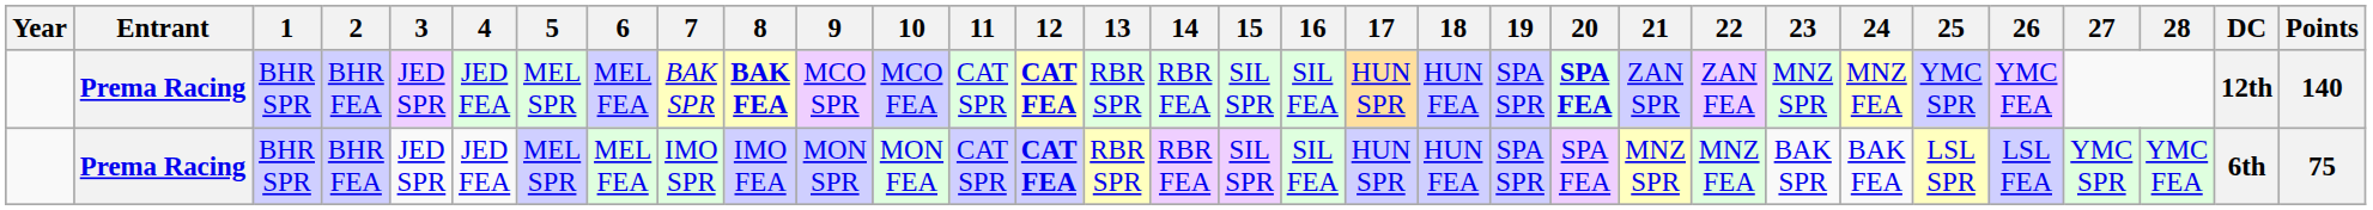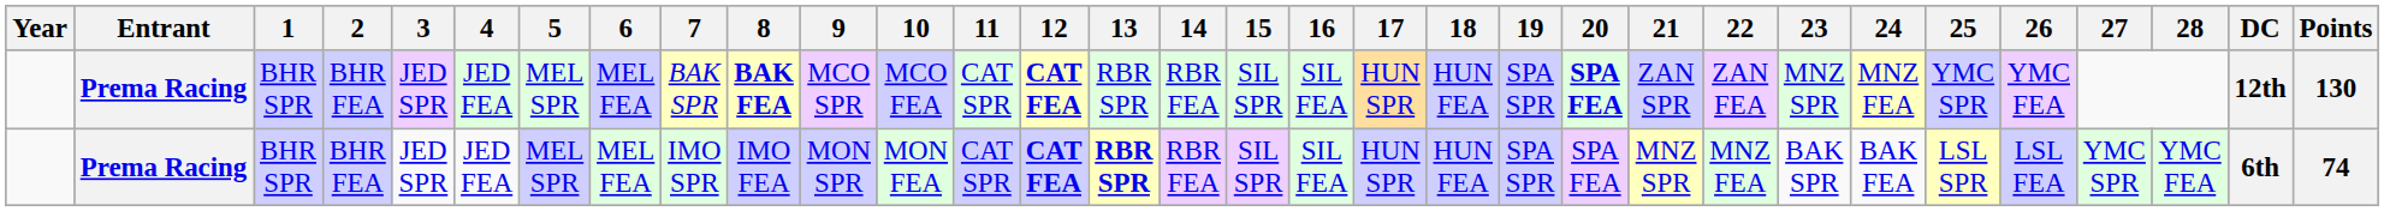row 2 | Points: 140 -> 130
row 3 | 13: normal -> bold
row 3 | Points: 75 -> 74
